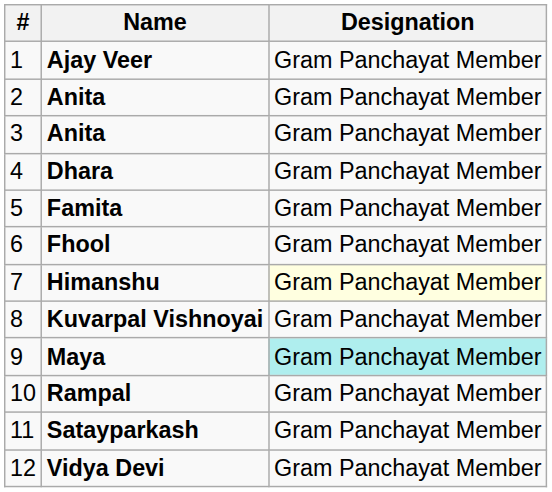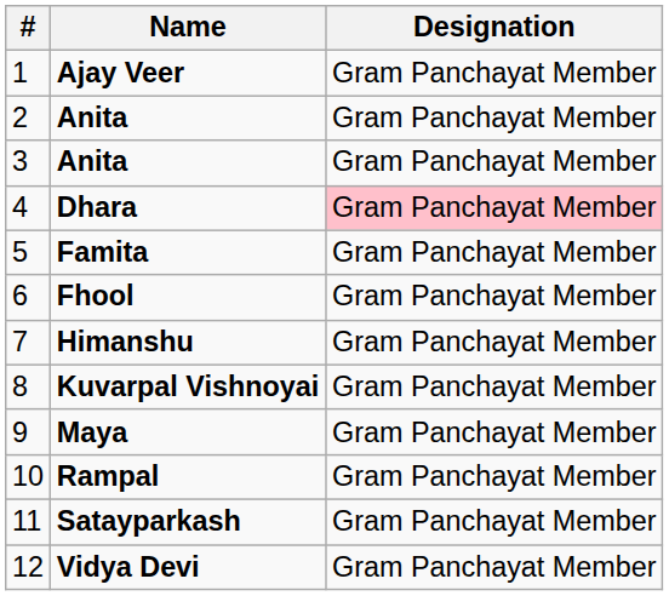Dhara | Designation: no background -> pink background
Himanshu | Designation: lightyellow background -> no background
Maya | Designation: paleturquoise background -> no background
